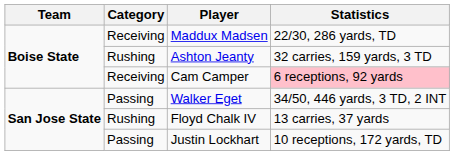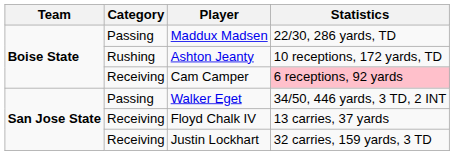Maddux Madsen | Category: Receiving -> Passing
Ashton Jeanty | Statistics: 32 carries, 159 yards, 3 TD -> 10 receptions, 172 yards, TD
Floyd Chalk IV | Category: Rushing -> Receiving
Justin Lockhart | Category: Passing -> Receiving
Justin Lockhart | Statistics: 10 receptions, 172 yards, TD -> 32 carries, 159 yards, 3 TD
